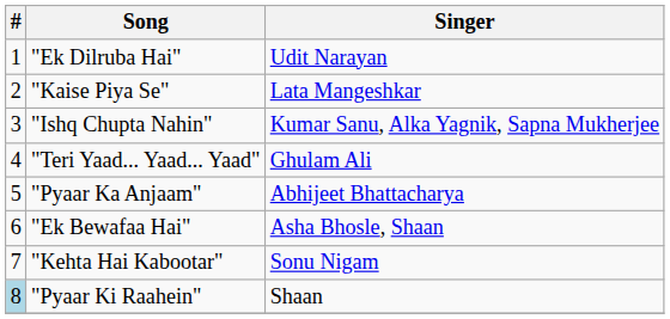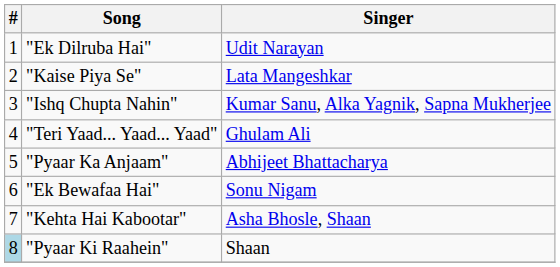"Ek Bewafaa Hai" | Singer: Asha Bhosle, Shaan -> Sonu Nigam
"Kehta Hai Kabootar" | Singer: Sonu Nigam -> Asha Bhosle, Shaan
